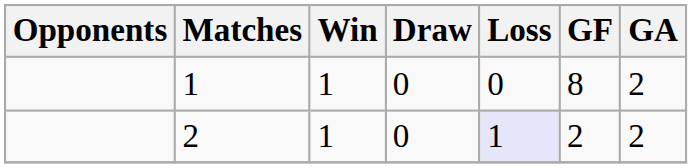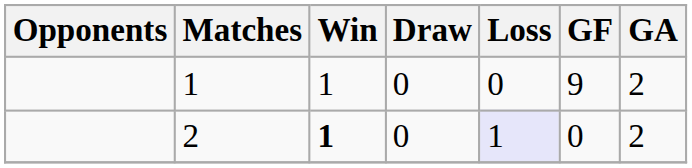row 2 | GF: 8 -> 9
row 3 | Win: normal -> bold
row 3 | GF: 2 -> 0
